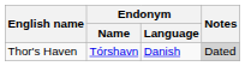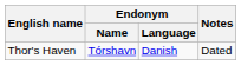Thor's Haven | Notes: lightgrey background -> no background
